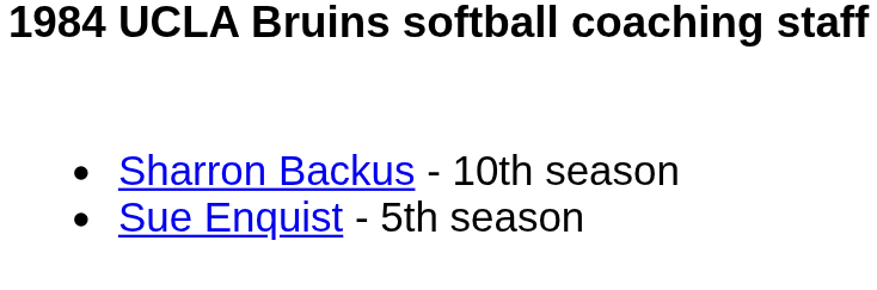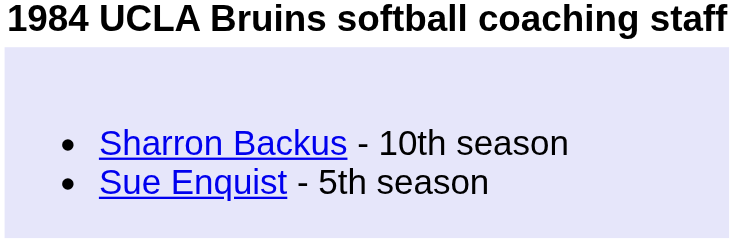Sharron Backus - 10th season Sue Enquist - 5th season | column 1: no background -> lavender background
